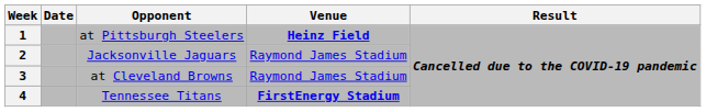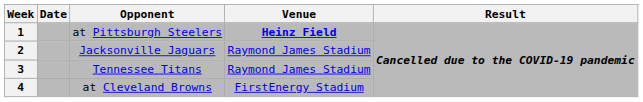3 | Opponent: at Cleveland Browns -> Tennessee Titans
4 | Opponent: Tennessee Titans -> at Cleveland Browns
4 | Venue: bold -> normal
